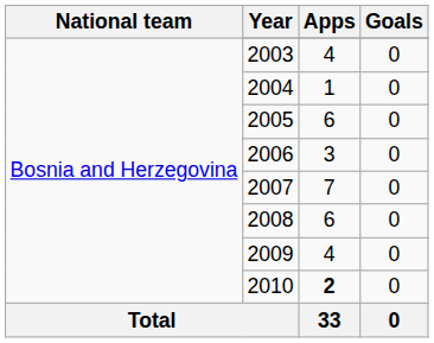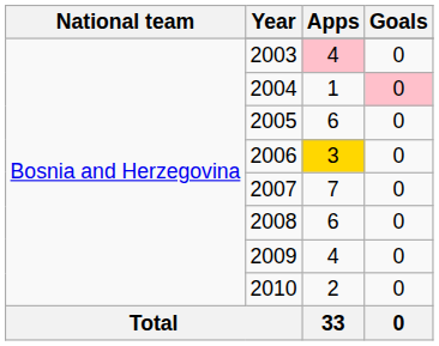2003 | Apps: no background -> pink background
2004 | Goals: no background -> pink background
2006 | Apps: no background -> gold background
2010 | Apps: bold -> normal
